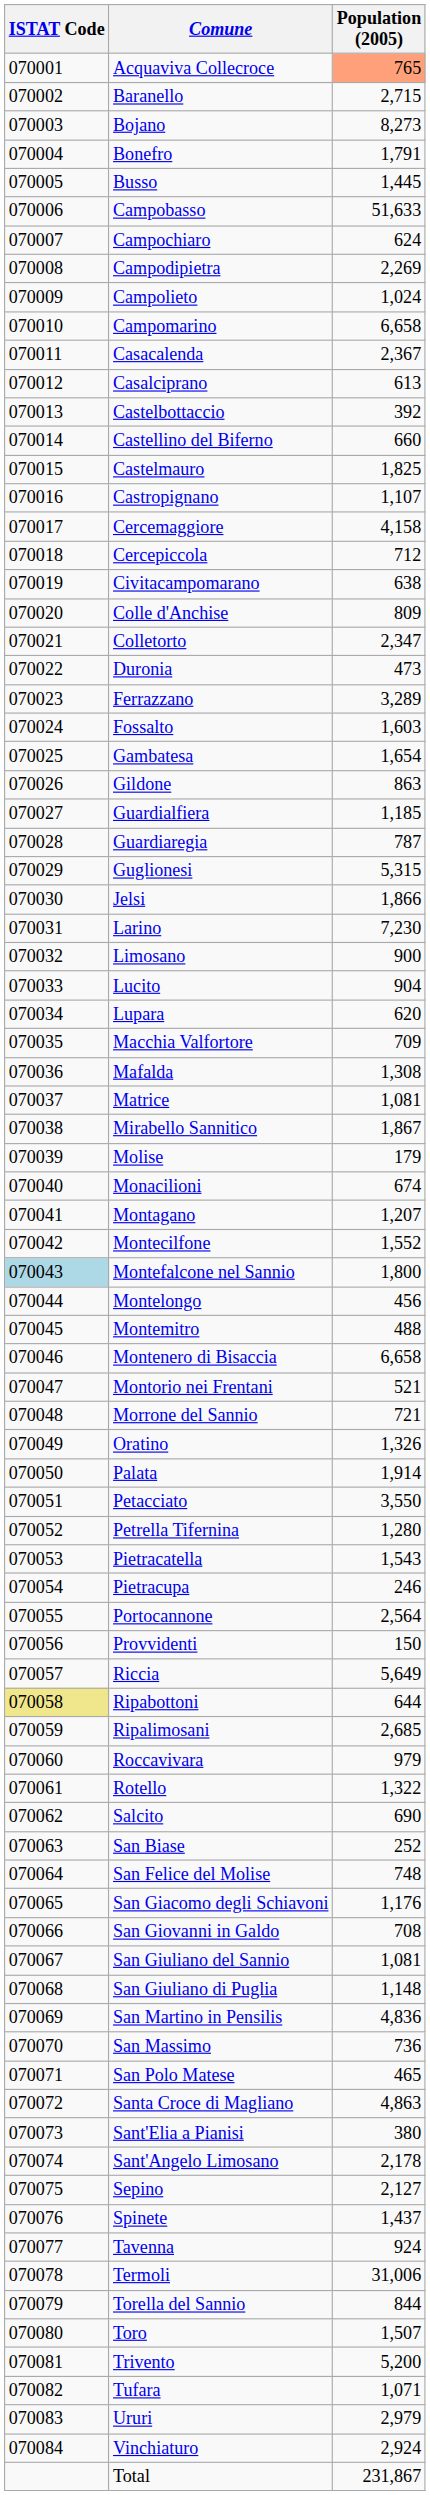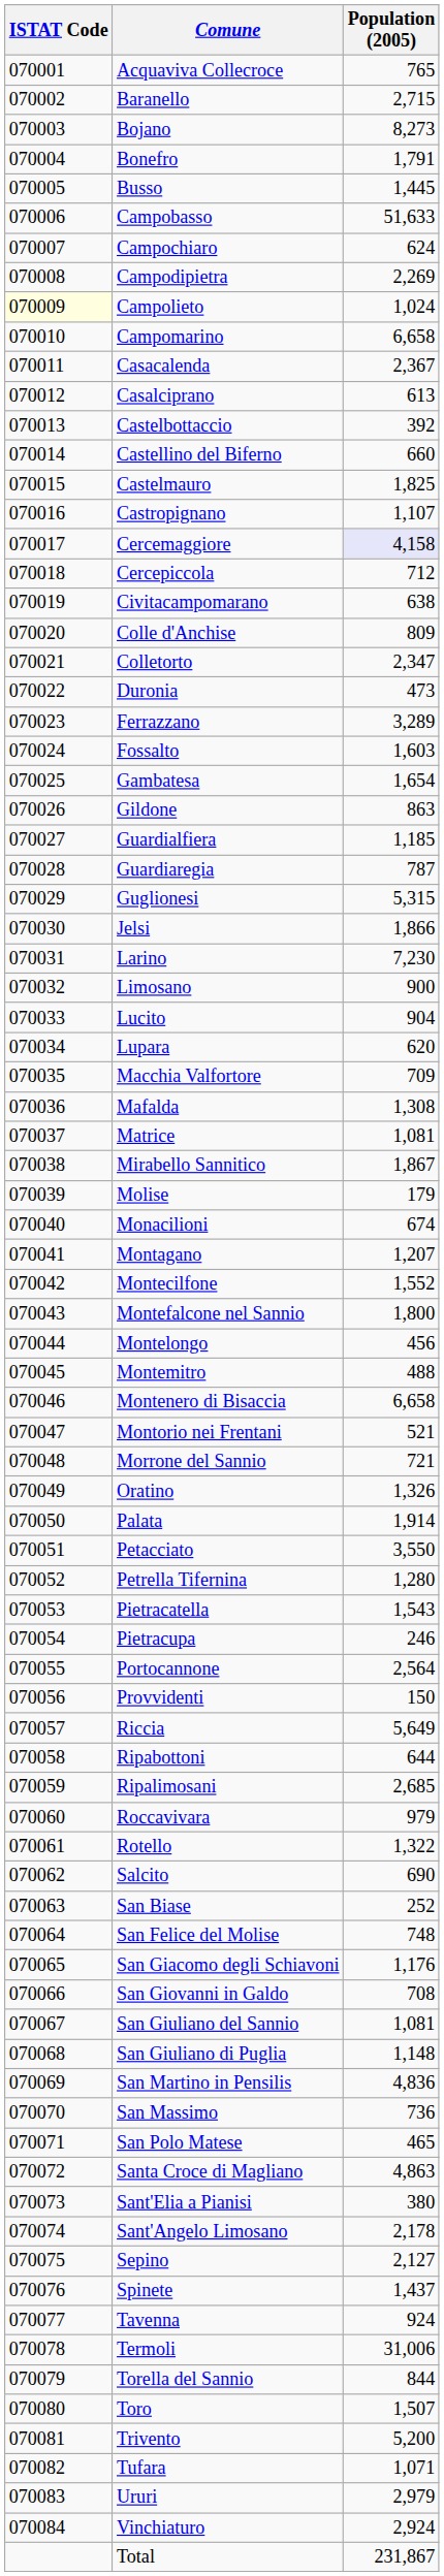Acquaviva Collecroce | Population (2005): lightsalmon background -> no background
Campolieto | ISTAT Code: no background -> lightyellow background
Cercemaggiore | Population (2005): no background -> lavender background
Montefalcone nel Sannio | ISTAT Code: lightblue background -> no background
Ripabottoni | ISTAT Code: khaki background -> no background
